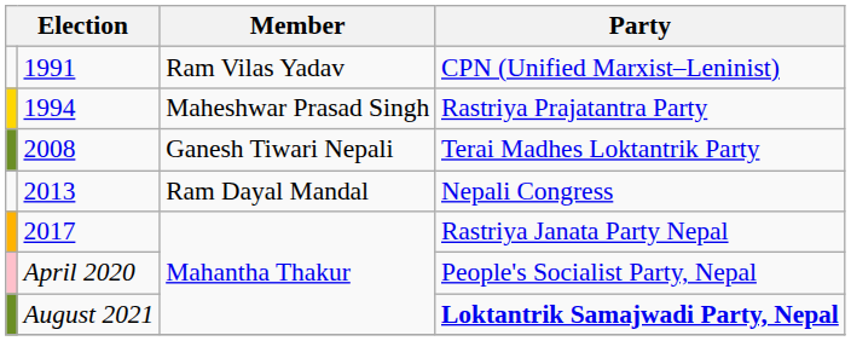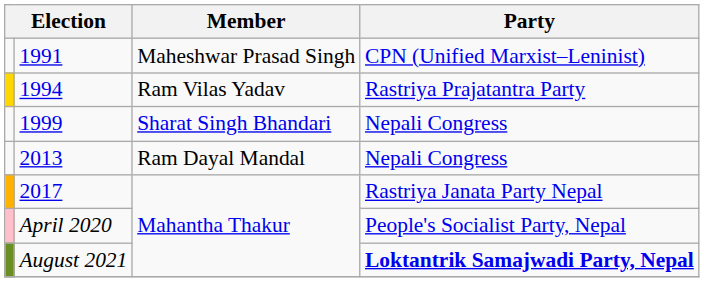1991 | Member: Ram Vilas Yadav -> Maheshwar Prasad Singh
1994 | Member: Maheshwar Prasad Singh -> Ram Vilas Yadav
+ row: 1999 | Sharat Singh Bhandari | Nepali Congress
- row: 2008 | Ganesh Tiwari Nepali | Terai Madhes Loktantrik Party
